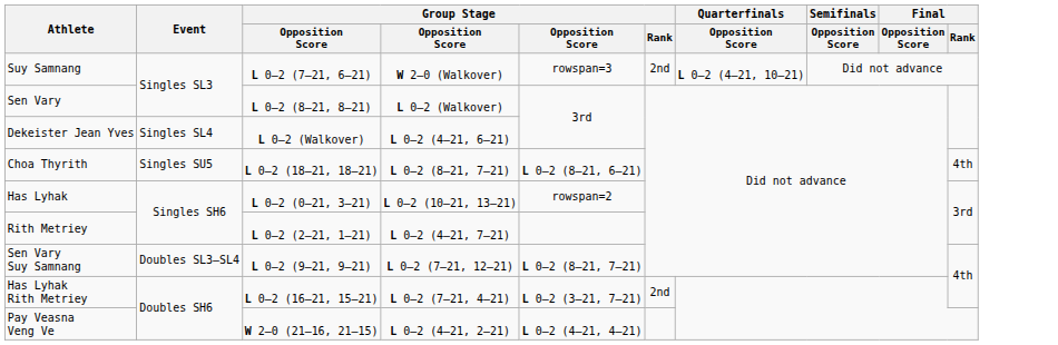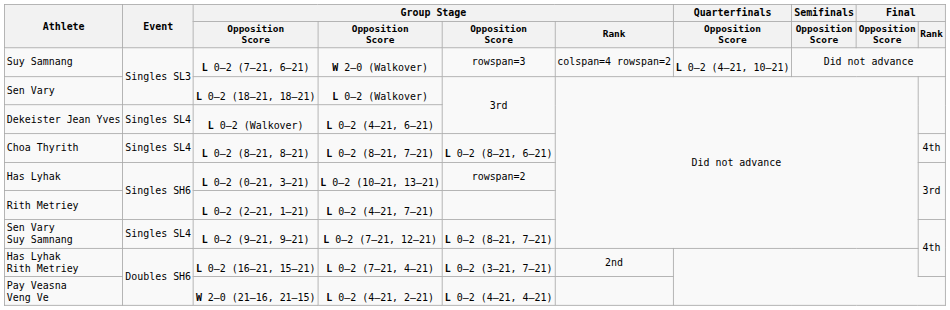Suy Samnang | Group Stage / Rank: 2nd -> colspan=4 rowspan=2
Sen Vary | column 3: L 0–2 (8–21, 8–21) -> L 0–2 (18–21, 18–21)
Choa Thyrith | Event: Singles SU5 -> Singles SL4
Choa Thyrith | column 3: L 0–2 (18–21, 18–21) -> L 0–2 (8–21, 8–21)
Sen Vary Suy Samnang | Event: Doubles SL3–SL4 -> Singles SL4
